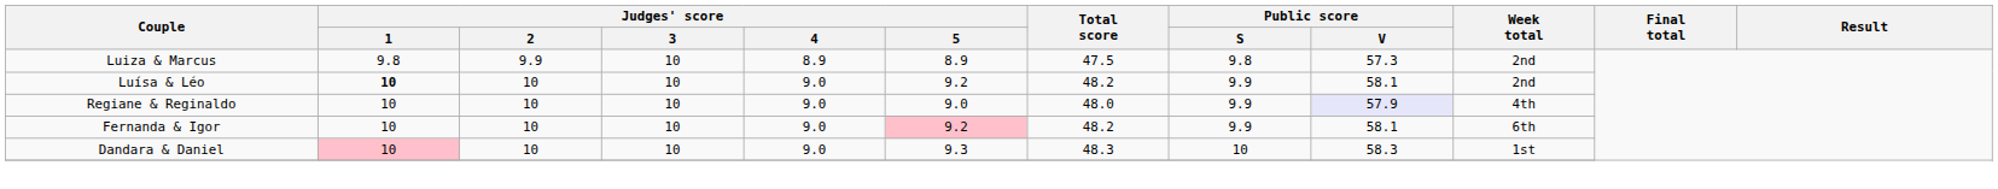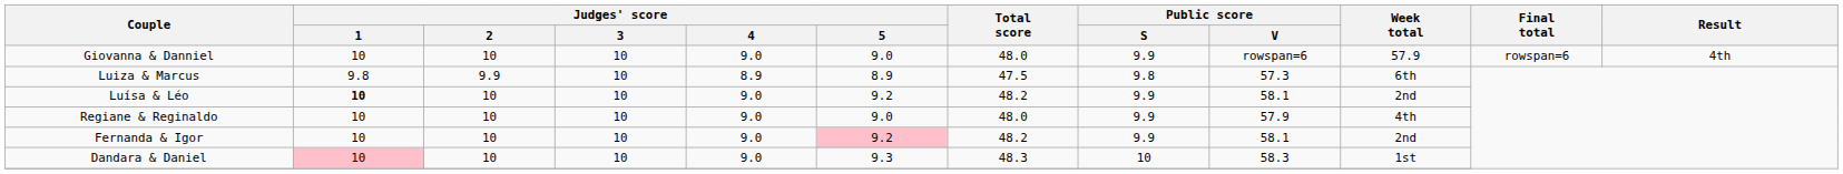+ row: Giovanna & Danniel | 10 | 10 | 10 | 9.0 | 9.0 | 48.0 | 9.9 | rowspan=6 | 57.9 | rowspan=6 | 4th
Luiza & Marcus | Week total: 2nd -> 6th
Regiane & Reginaldo | Public score / V: lavender background -> no background
Fernanda & Igor | Week total: 6th -> 2nd
